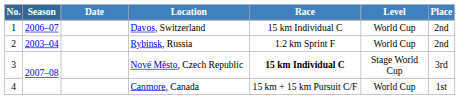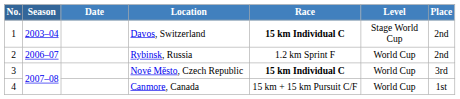Davos, Switzerland | Season: 2006–07 -> 2003–04
Davos, Switzerland | Race: normal -> bold
Davos, Switzerland | Level: World Cup -> Stage World Cup
Rybinsk, Russia | Season: 2003–04 -> 2006–07
Nové Město, Czech Republic | Level: Stage World Cup -> World Cup
